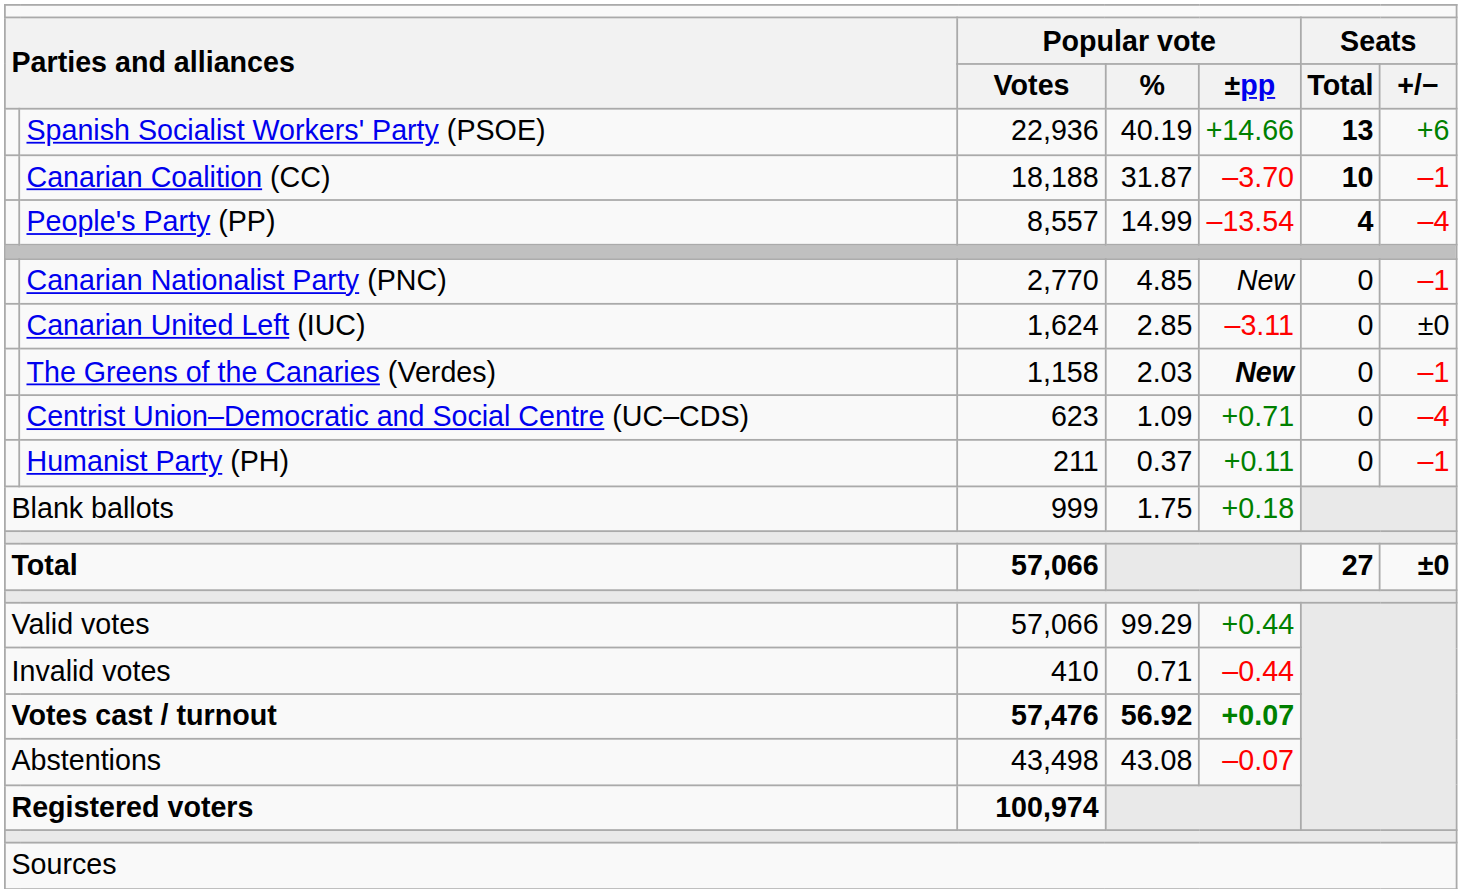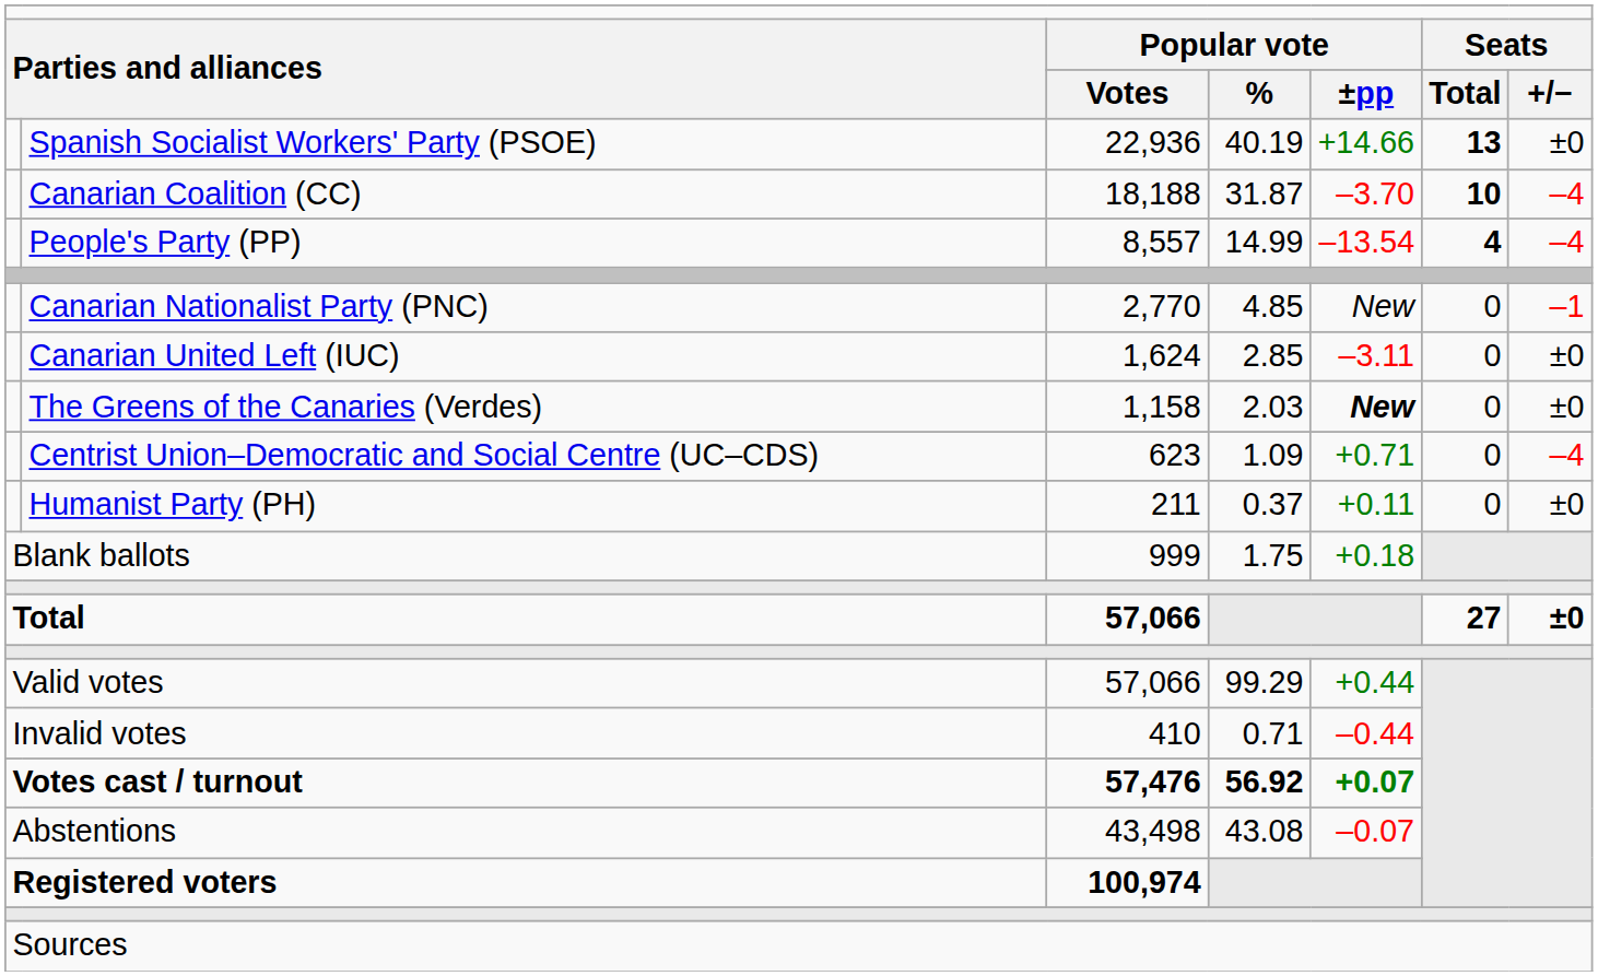Spanish Socialist Workers' Party (PSOE) | column 7: +6 -> ±0
Canarian Coalition (CC) | column 7: –1 -> –4
The Greens of the Canaries (Verdes) | column 7: –1 -> ±0
Humanist Party (PH) | column 7: –1 -> ±0
